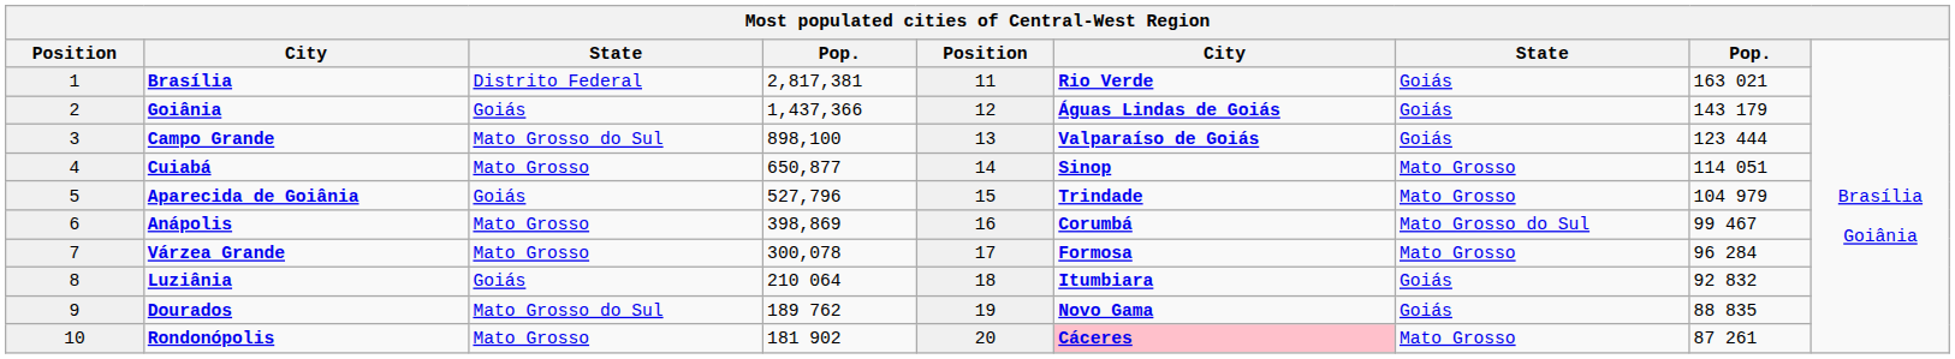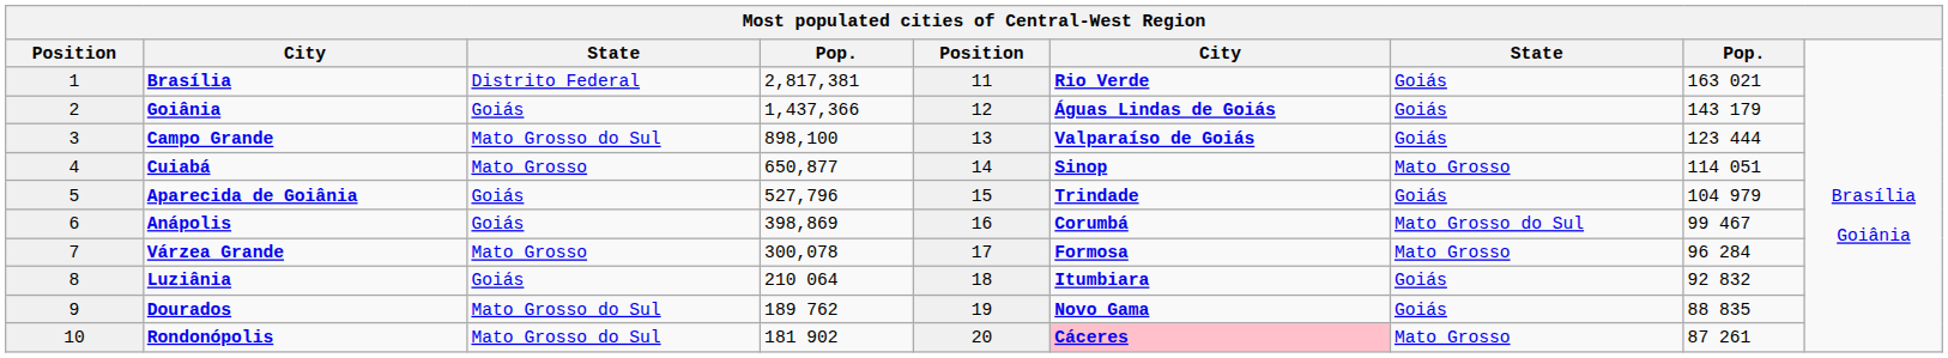Aparecida de Goiânia | column 7: Mato Grosso -> Goiás
Anápolis | column 3: Mato Grosso -> Goiás
Rondonópolis | column 3: Mato Grosso -> Mato Grosso do Sul
